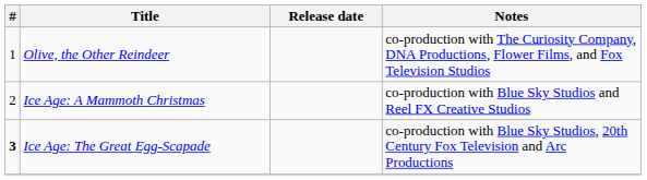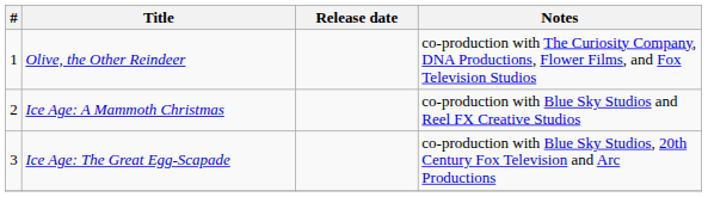Ice Age: The Great Egg-Scapade | #: bold -> normal
